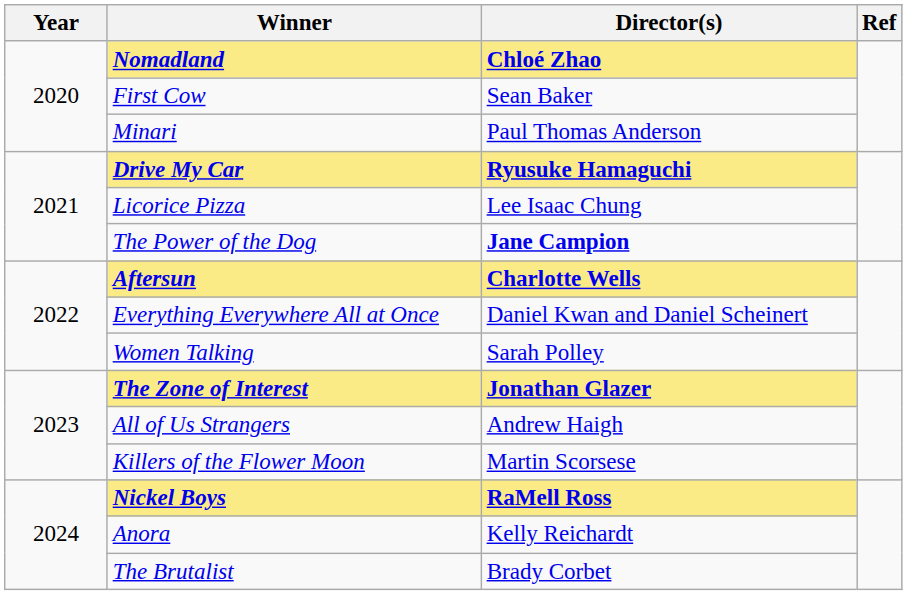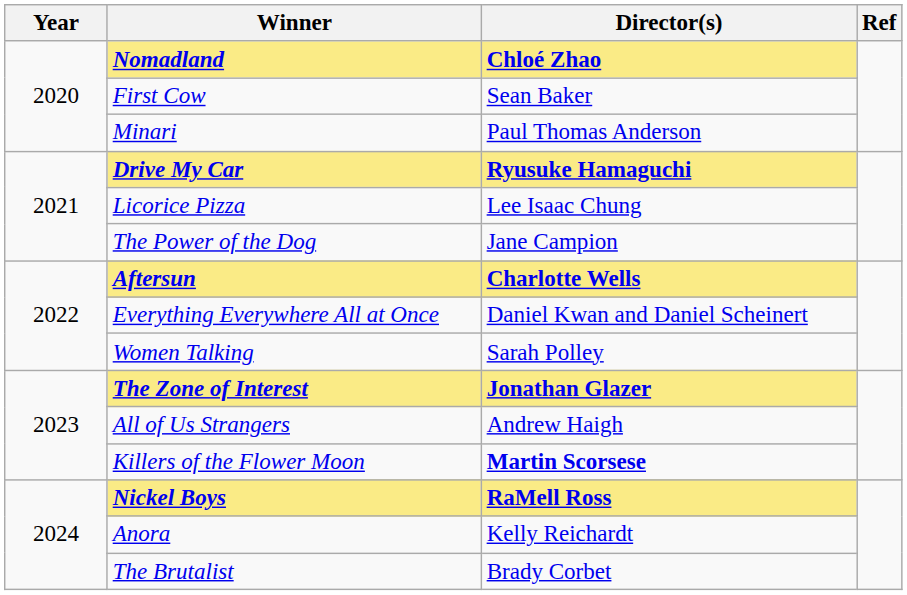The Power of the Dog | Director(s): bold -> normal
Killers of the Flower Moon | Director(s): normal -> bold
